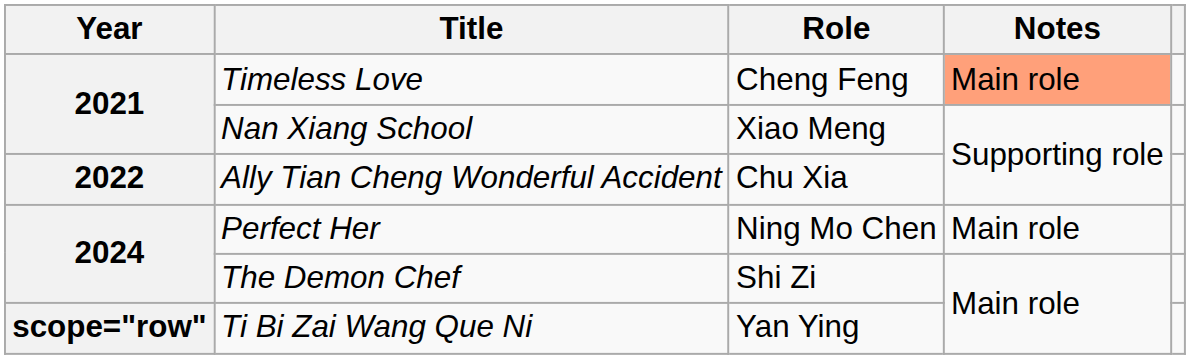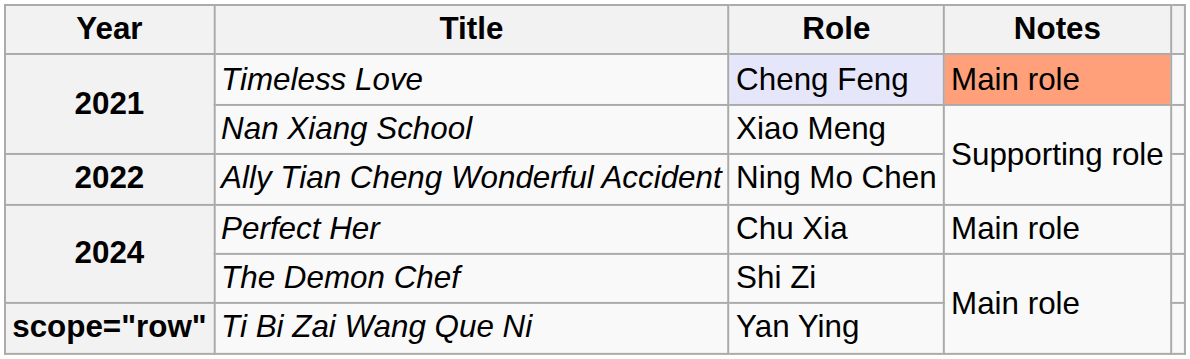Timeless Love | Role: no background -> lavender background
Ally Tian Cheng Wonderful Accident | Role: Chu Xia -> Ning Mo Chen
Perfect Her | Role: Ning Mo Chen -> Chu Xia
